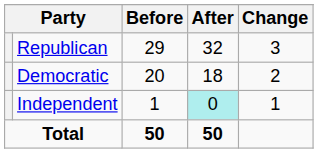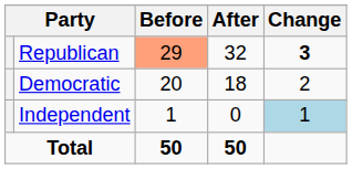Republican | Before: no background -> lightsalmon background
Republican | Change: normal -> bold
Independent | After: paleturquoise background -> no background
Independent | Change: no background -> lightblue background
